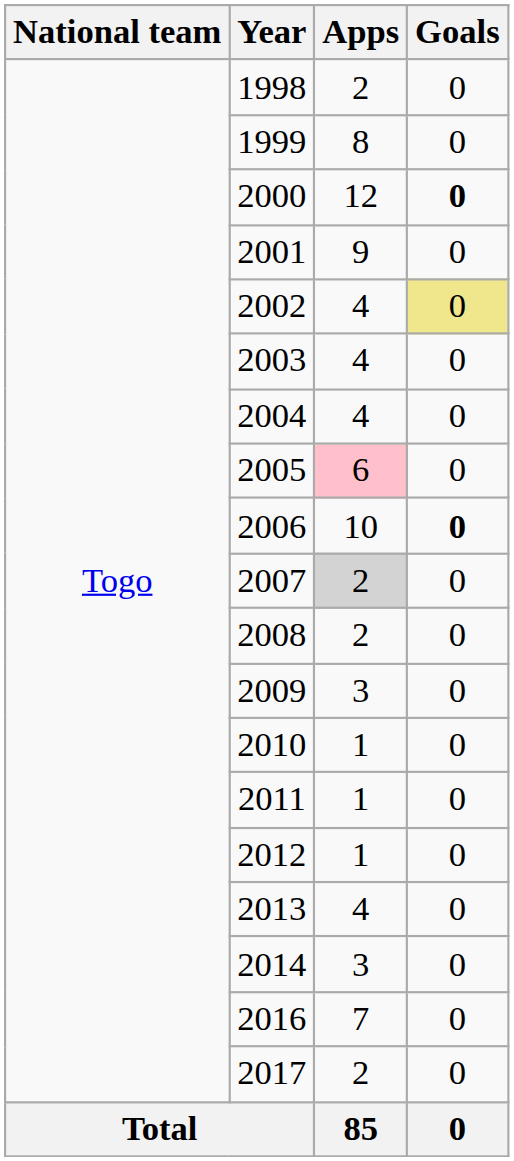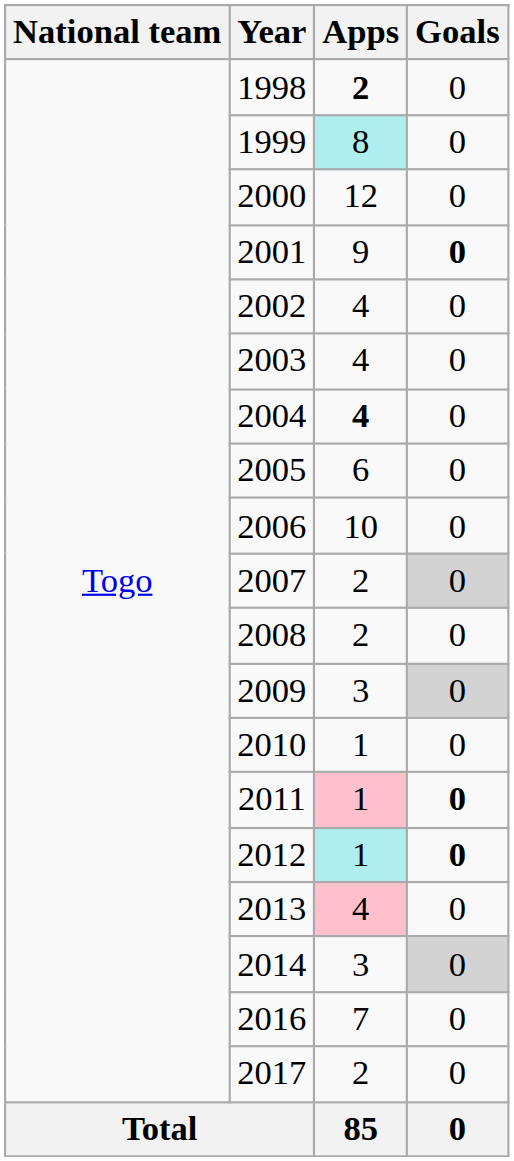1998 | Apps: normal -> bold
1999 | Apps: no background -> paleturquoise background
2000 | Goals: bold -> normal
2001 | Goals: normal -> bold
2002 | Goals: khaki background -> no background
2004 | Apps: normal -> bold
2005 | Apps: pink background -> no background
2006 | Goals: bold -> normal
2007 | Apps: lightgrey background -> no background
2007 | Goals: no background -> lightgrey background
2009 | Goals: no background -> lightgrey background
2011 | Apps: no background -> pink background
2011 | Goals: normal -> bold
2012 | Apps: no background -> paleturquoise background
2012 | Goals: normal -> bold
2013 | Apps: no background -> pink background
2014 | Goals: no background -> lightgrey background
